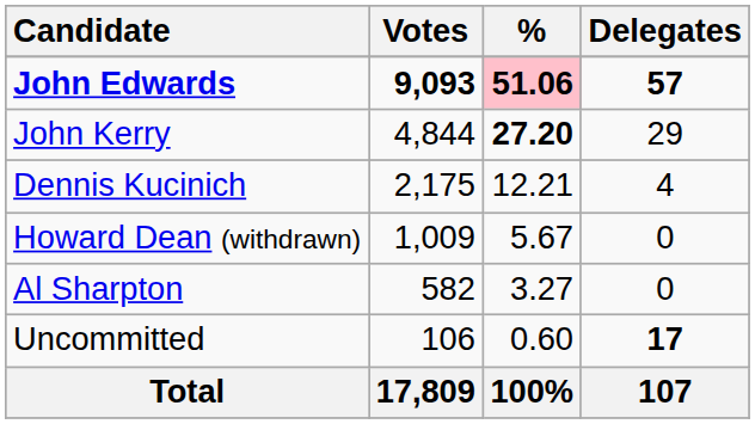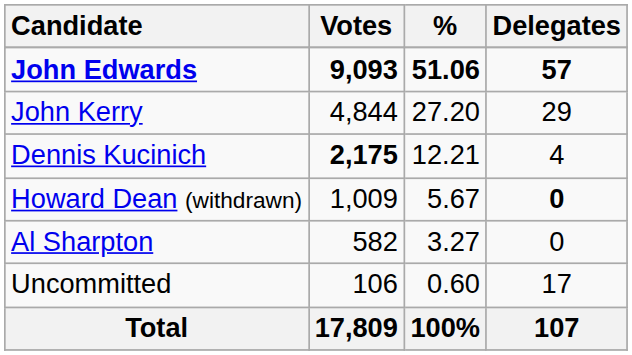John Edwards | %: pink background -> no background
John Kerry | %: bold -> normal
Dennis Kucinich | Votes: normal -> bold
Howard Dean (withdrawn) | Delegates: normal -> bold
Uncommitted | Delegates: bold -> normal
